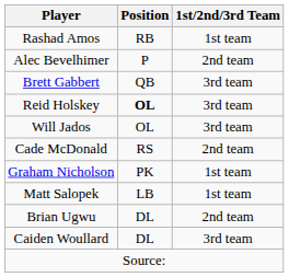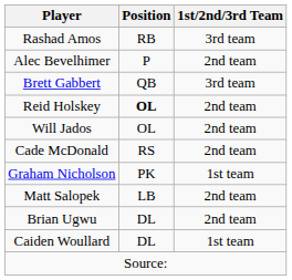Rashad Amos | 1st/2nd/3rd Team: 1st team -> 3rd team
Reid Holskey | 1st/2nd/3rd Team: 3rd team -> 2nd team
Will Jados | 1st/2nd/3rd Team: 3rd team -> 2nd team
Matt Salopek | 1st/2nd/3rd Team: 1st team -> 2nd team
Caiden Woullard | 1st/2nd/3rd Team: 3rd team -> 1st team
